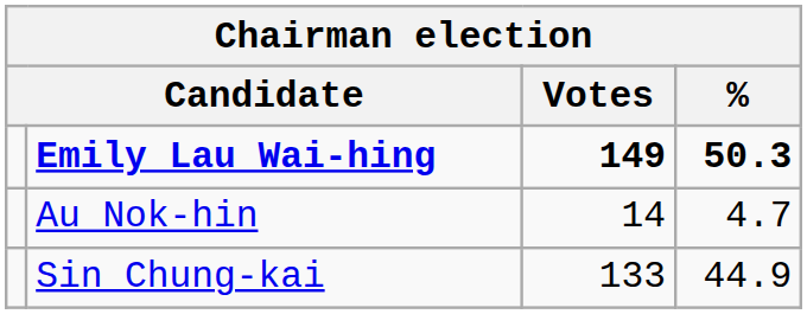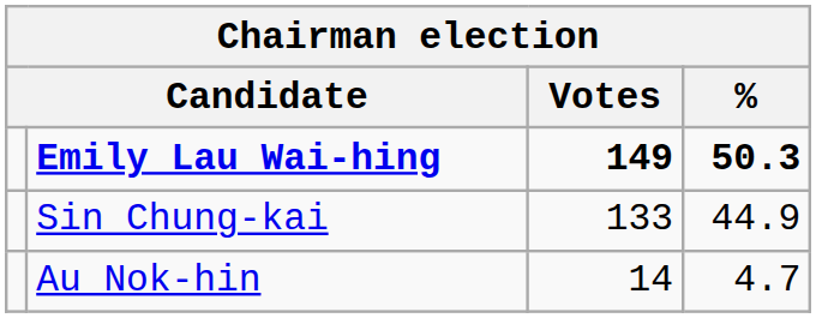rows swapped: Sin Chung-kai <-> Au Nok-hin
